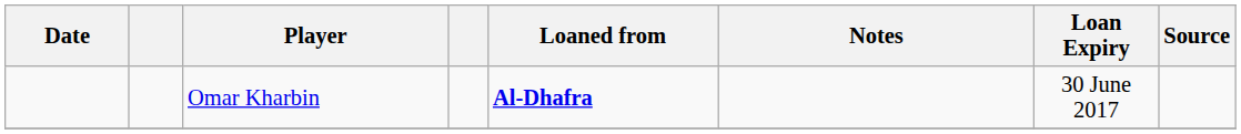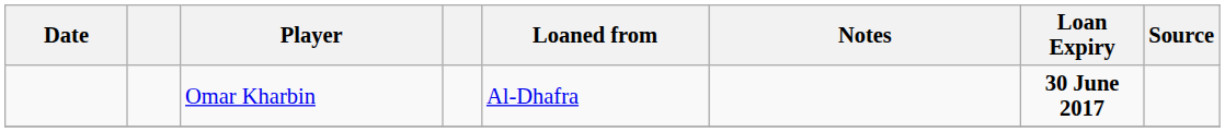Omar Kharbin | Loaned from: bold -> normal
Omar Kharbin | Loan Expiry: normal -> bold
